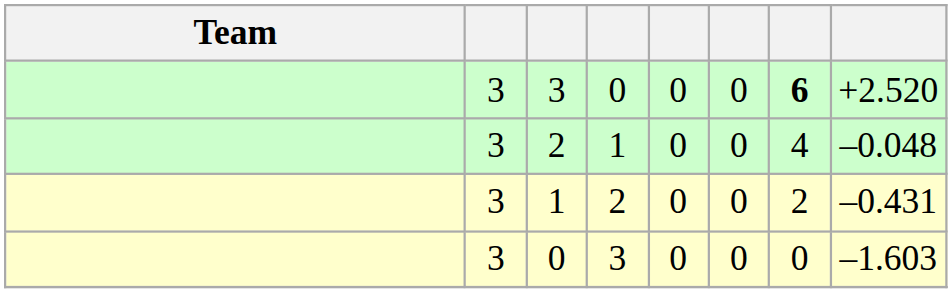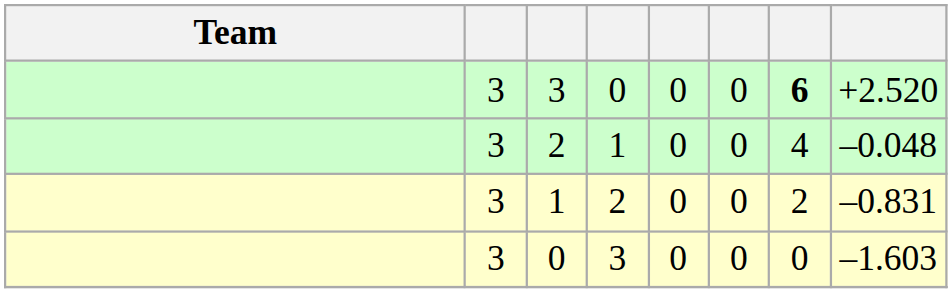row 4 | column 8: –0.431 -> –0.831
